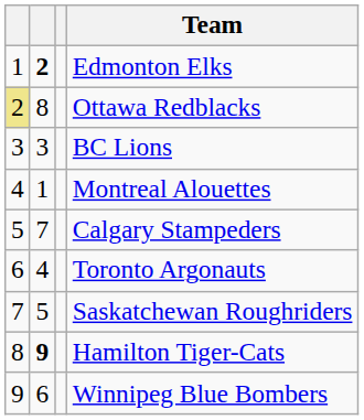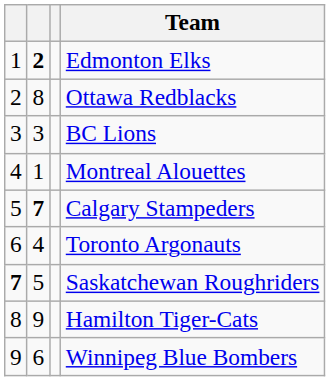Ottawa Redblacks | column 1: khaki background -> no background
Calgary Stampeders | column 2: normal -> bold
Saskatchewan Roughriders | column 1: normal -> bold
Hamilton Tiger-Cats | column 2: bold -> normal
